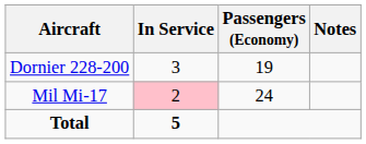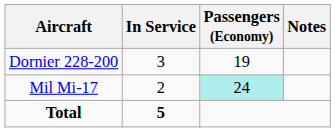Mil Mi-17 | In Service: pink background -> no background
Mil Mi-17 | Passengers (Economy): no background -> paleturquoise background
